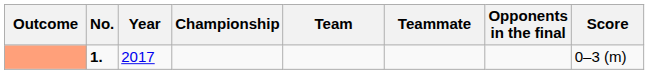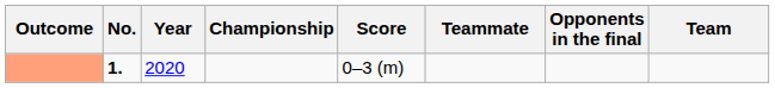columns swapped: Team <-> Score
row 2 | Year: 2017 -> 2020
